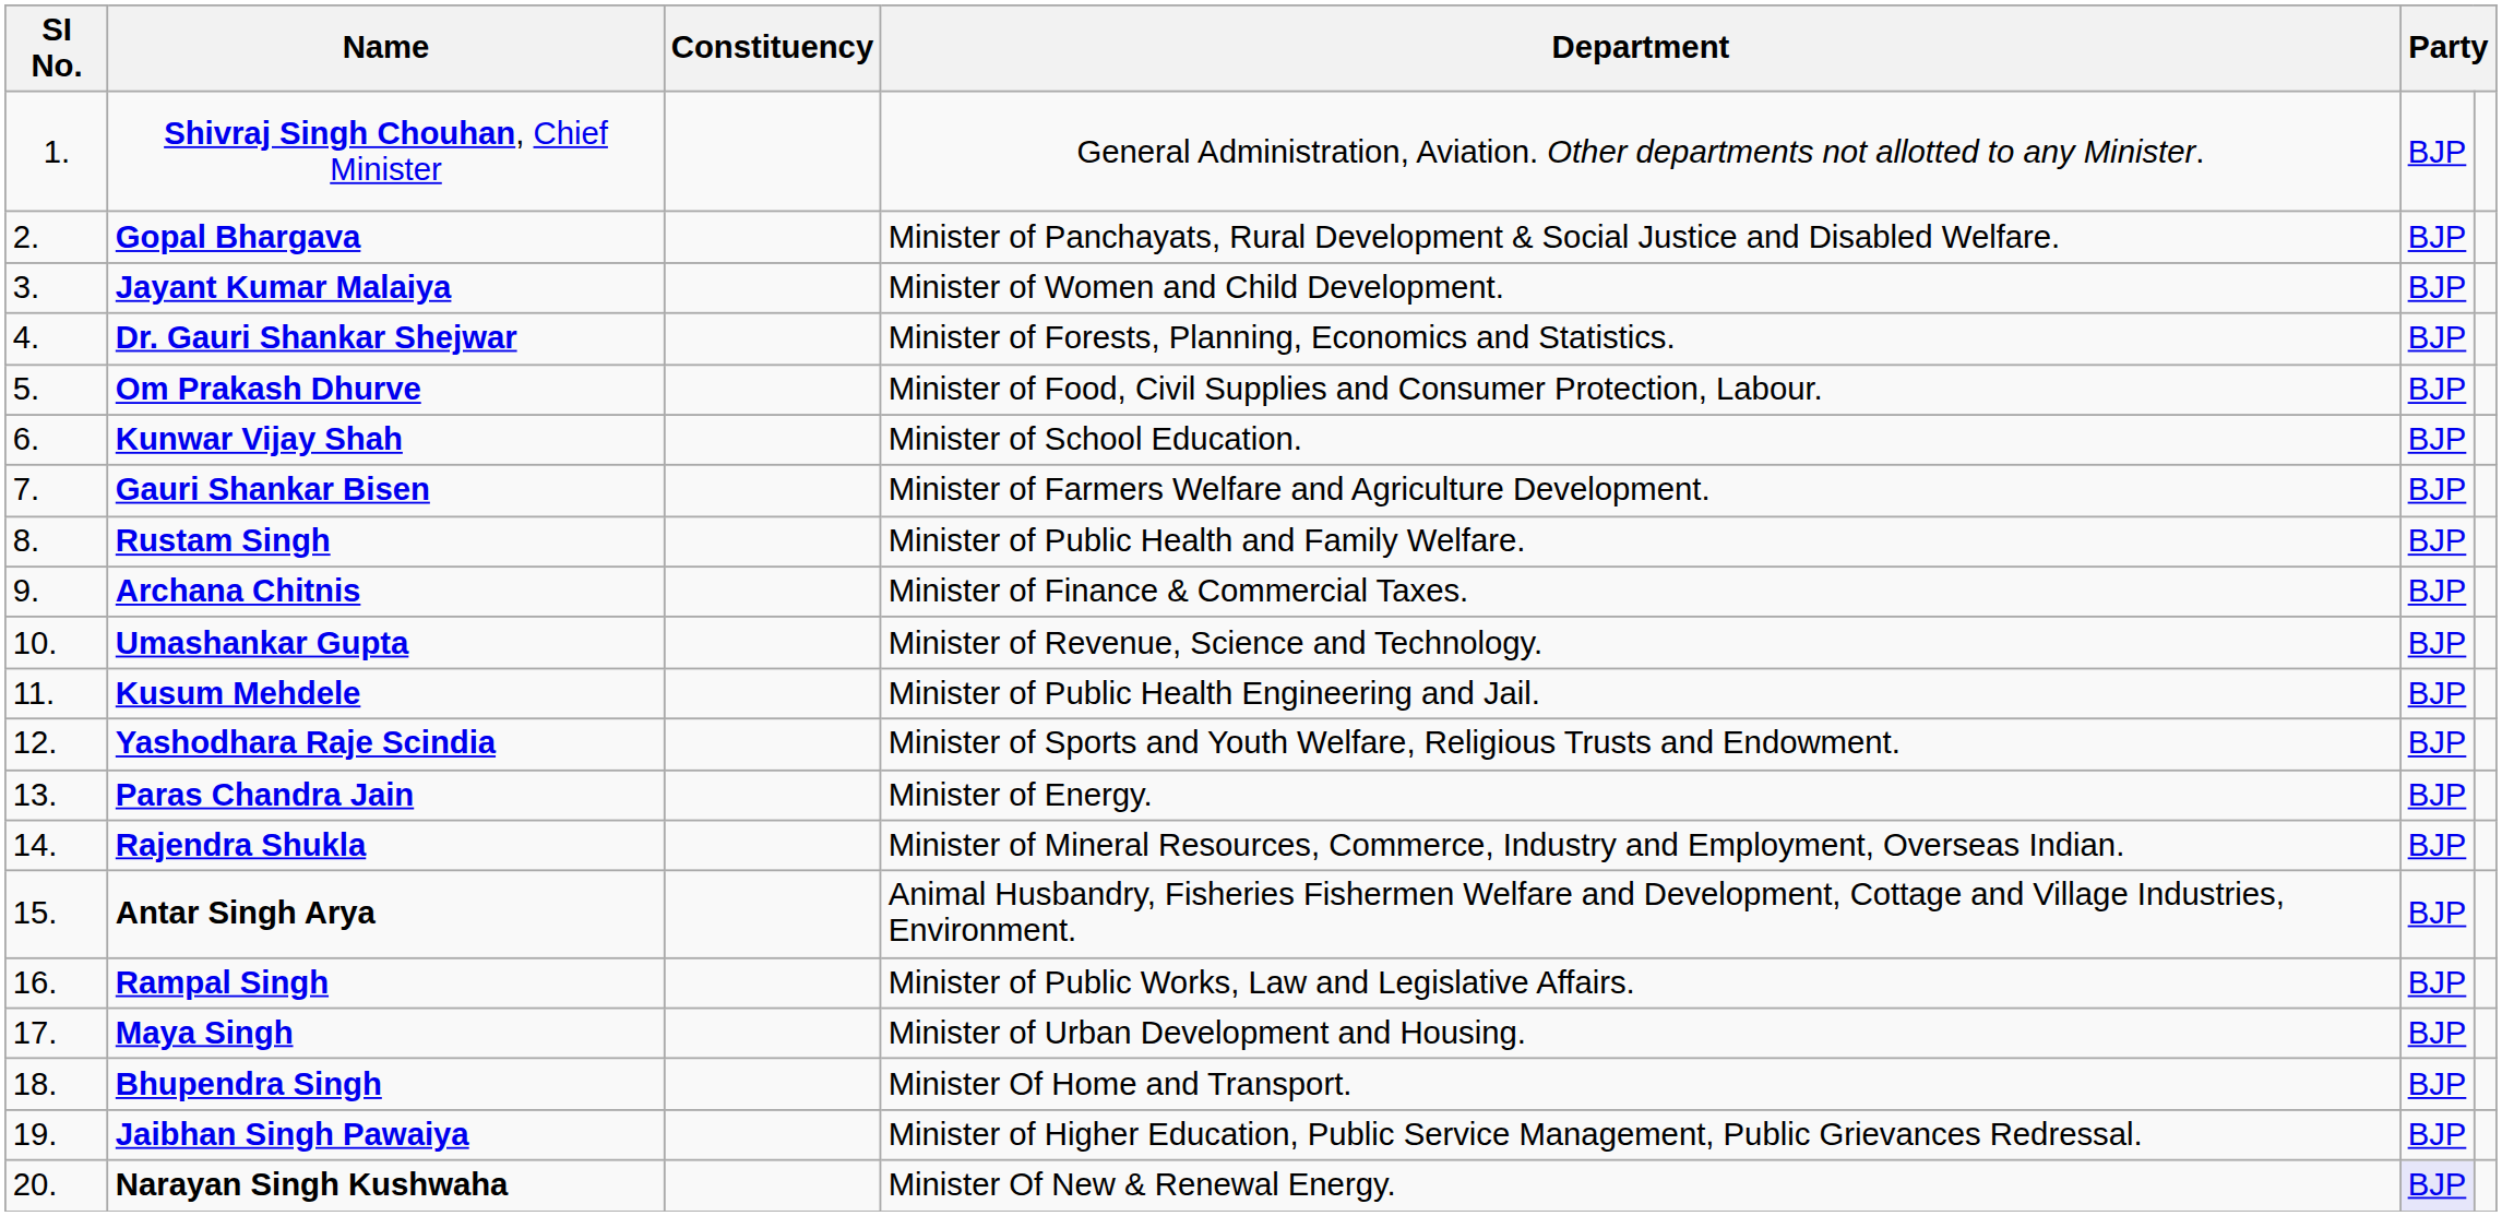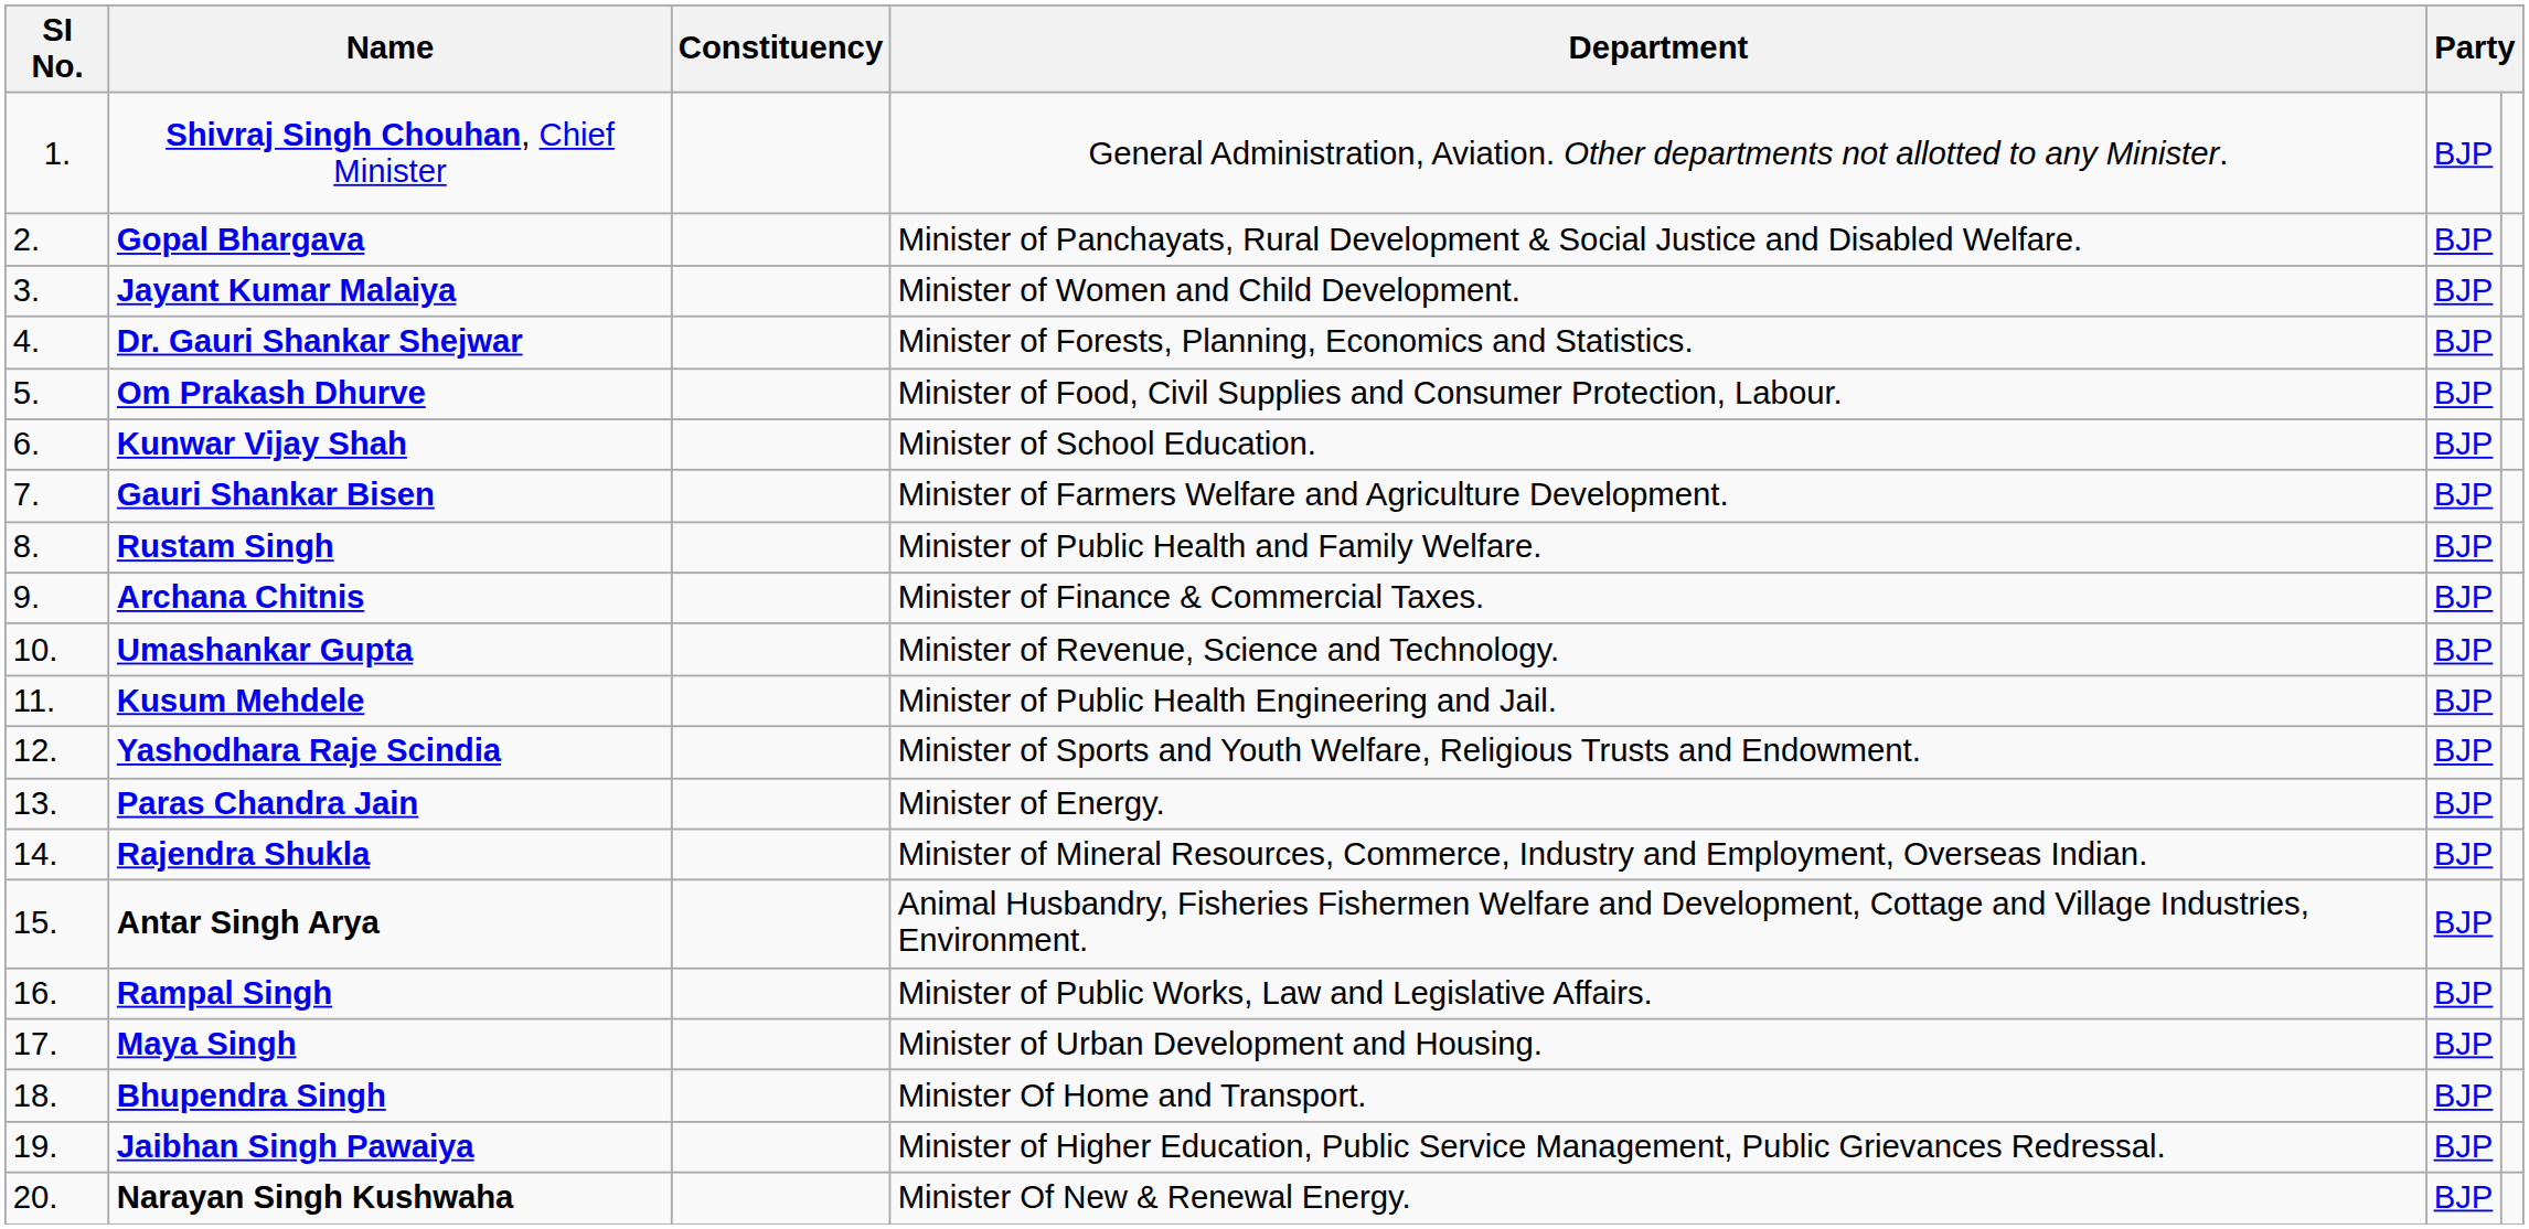Narayan Singh Kushwaha | column 5: lavender background -> no background
